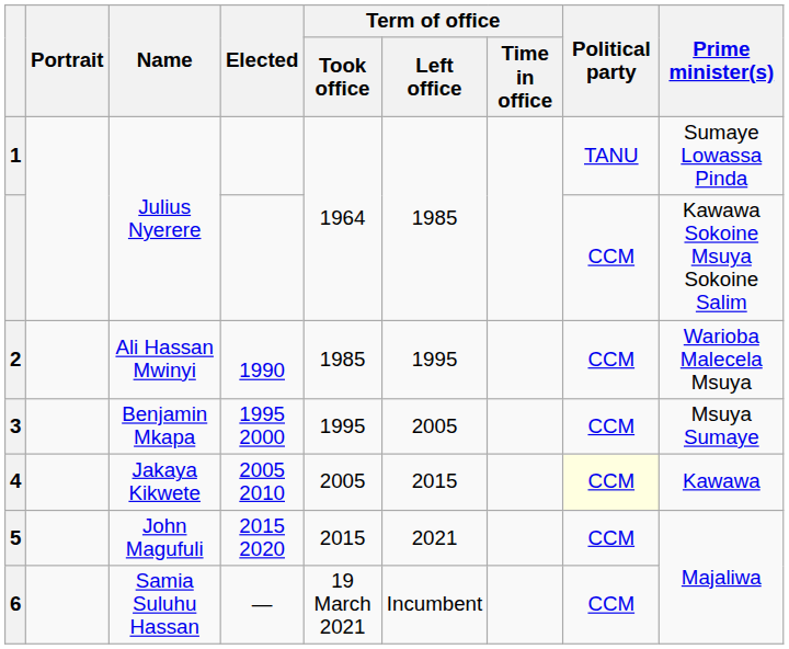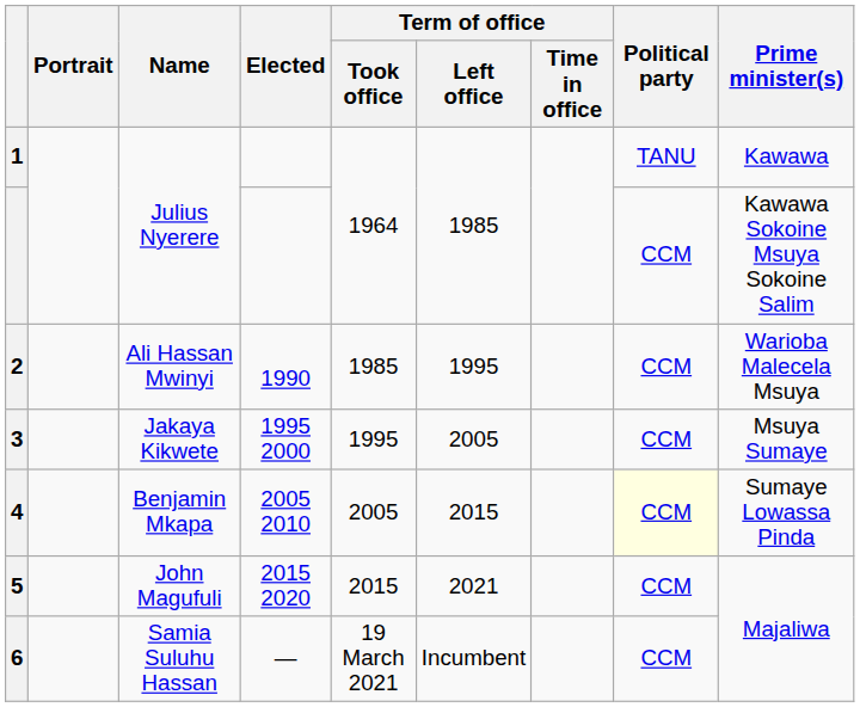1 | Prime minister(s): Sumaye Lowassa Pinda -> Kawawa
3 | Name: Benjamin Mkapa -> Jakaya Kikwete
4 | Name: Jakaya Kikwete -> Benjamin Mkapa
4 | Prime minister(s): Kawawa -> Sumaye Lowassa Pinda
